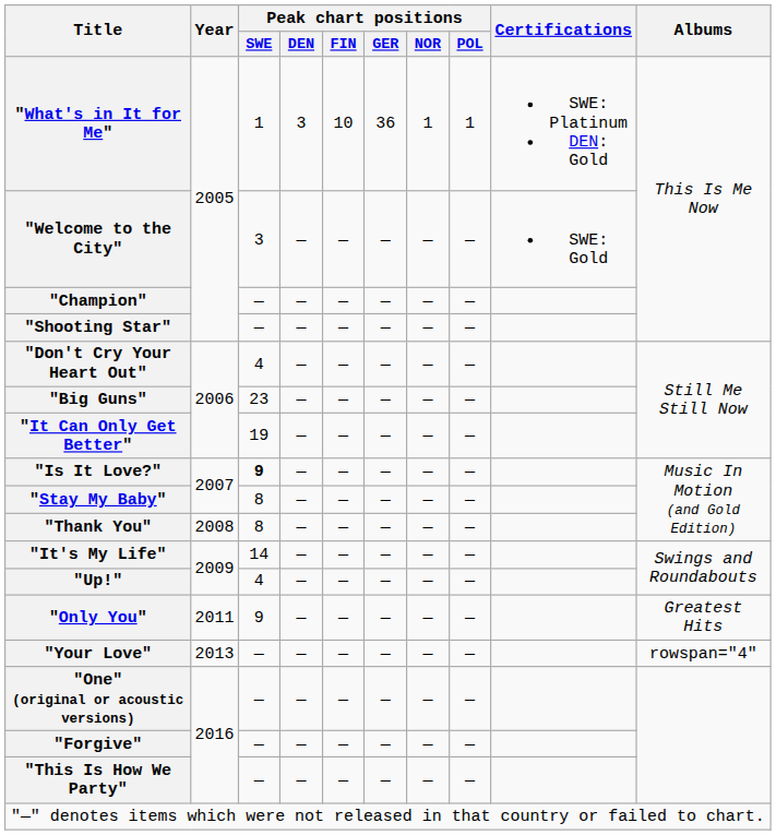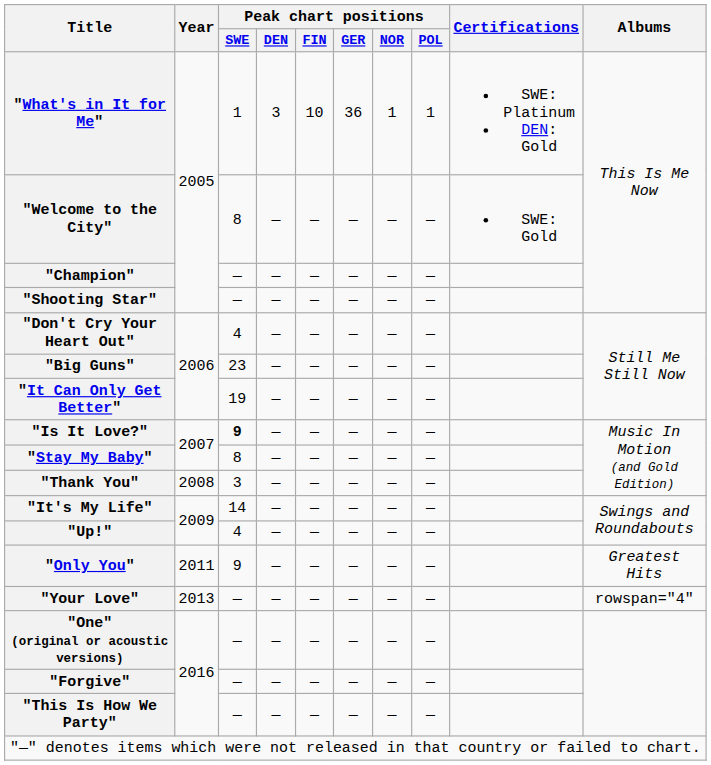"Welcome to the City" | Peak chart positions / SWE: 3 -> 8
"Thank You" | Peak chart positions / SWE: 8 -> 3
